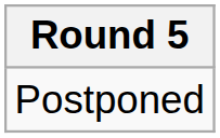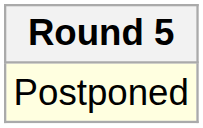row 2 | column 1: no background -> lightyellow background
